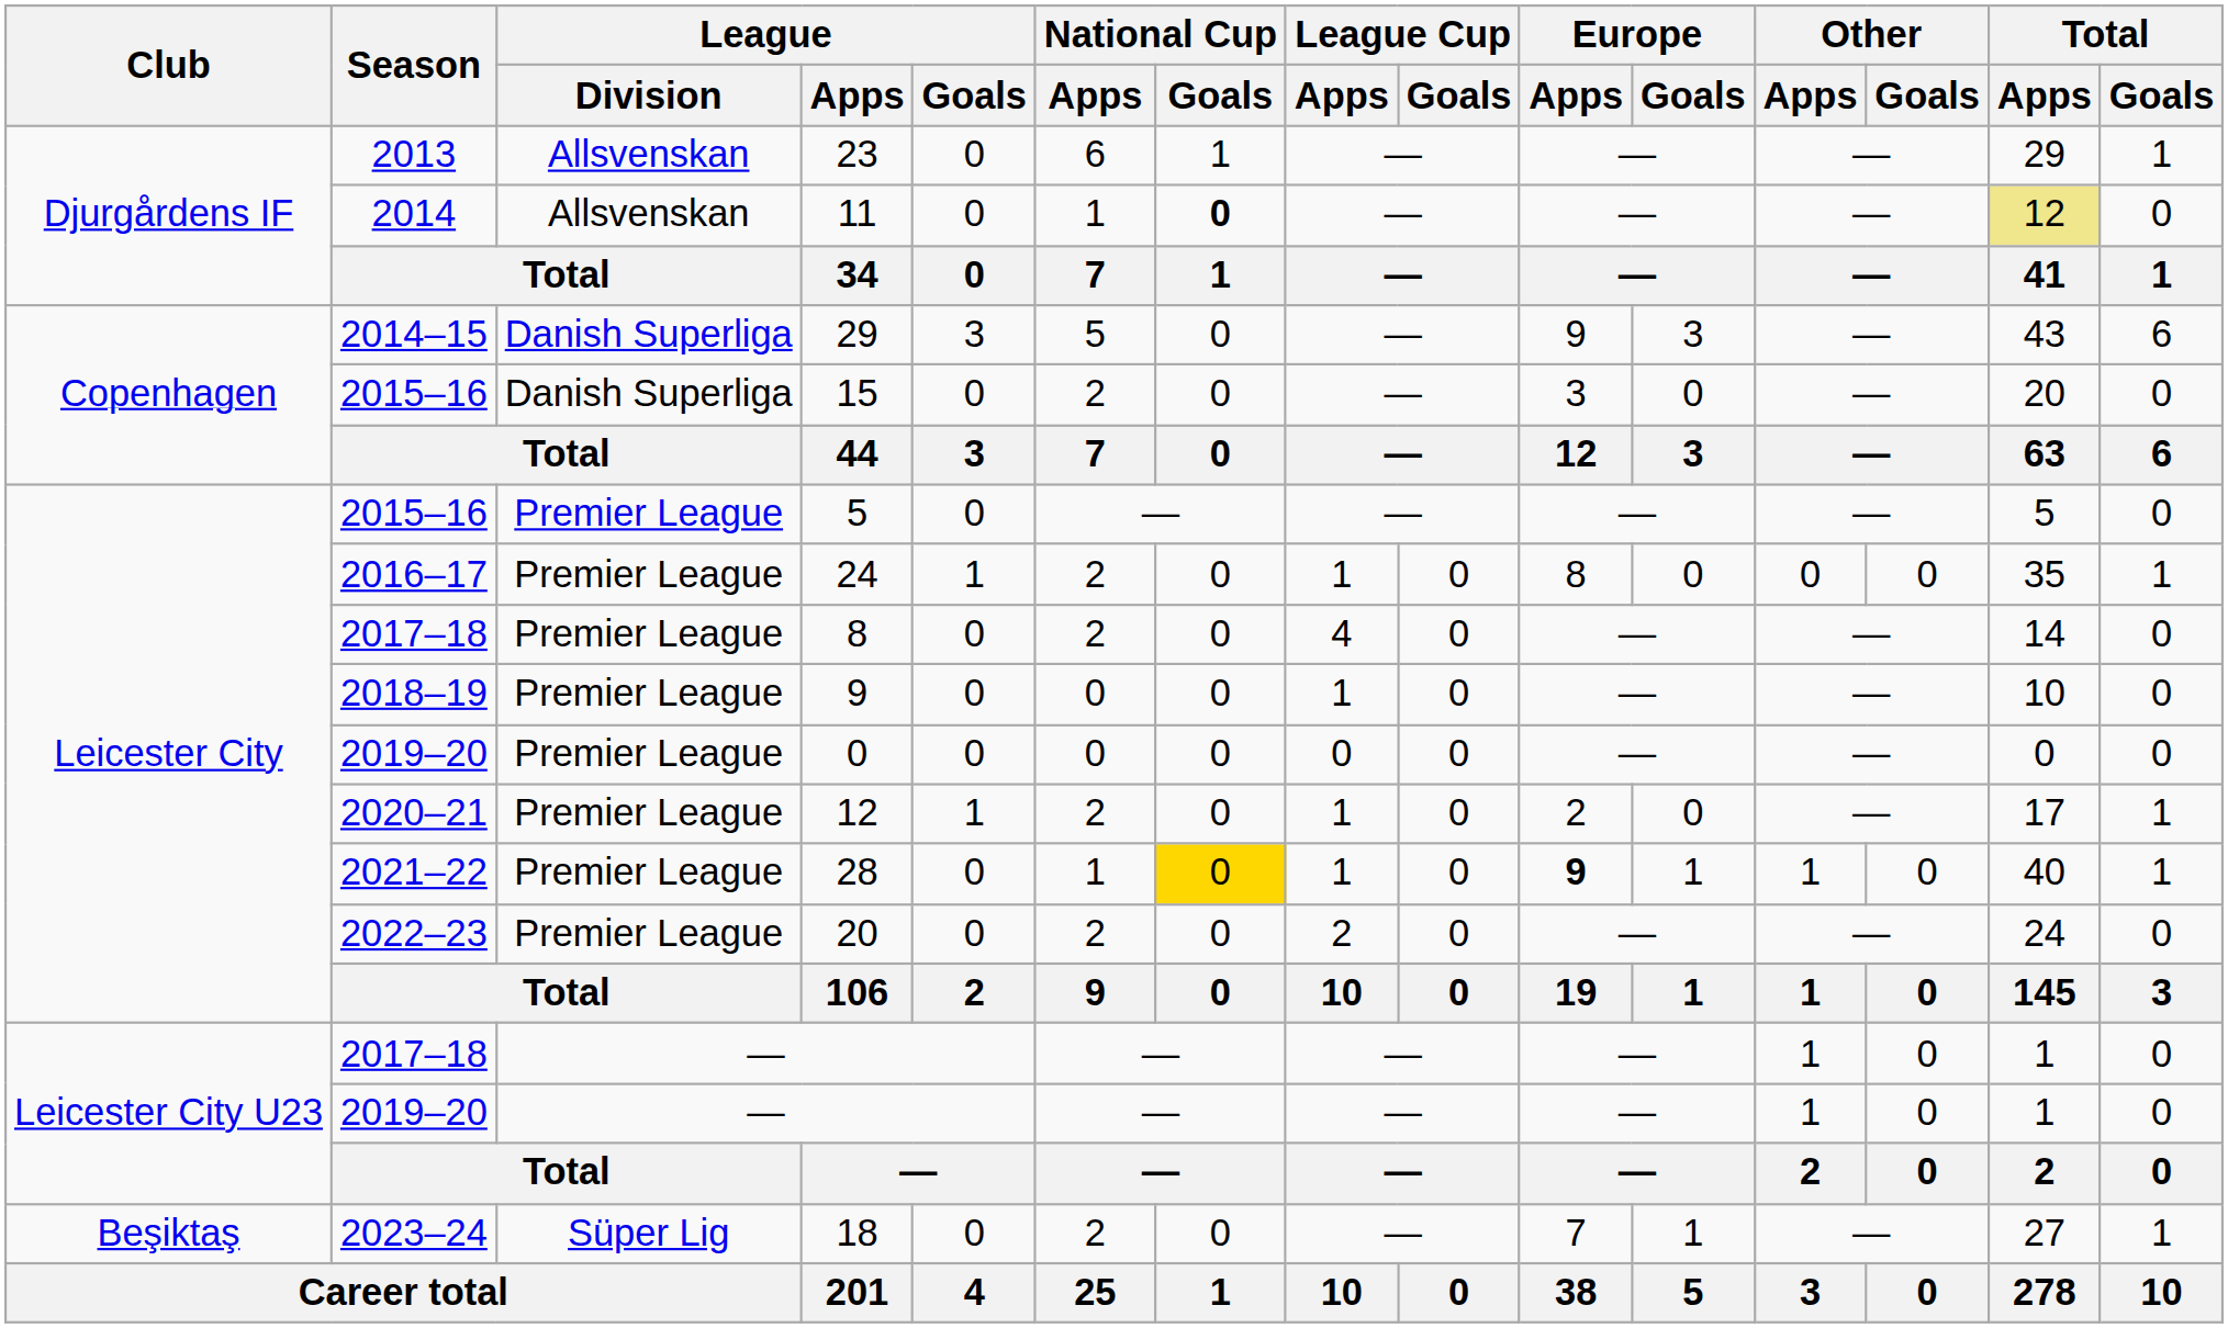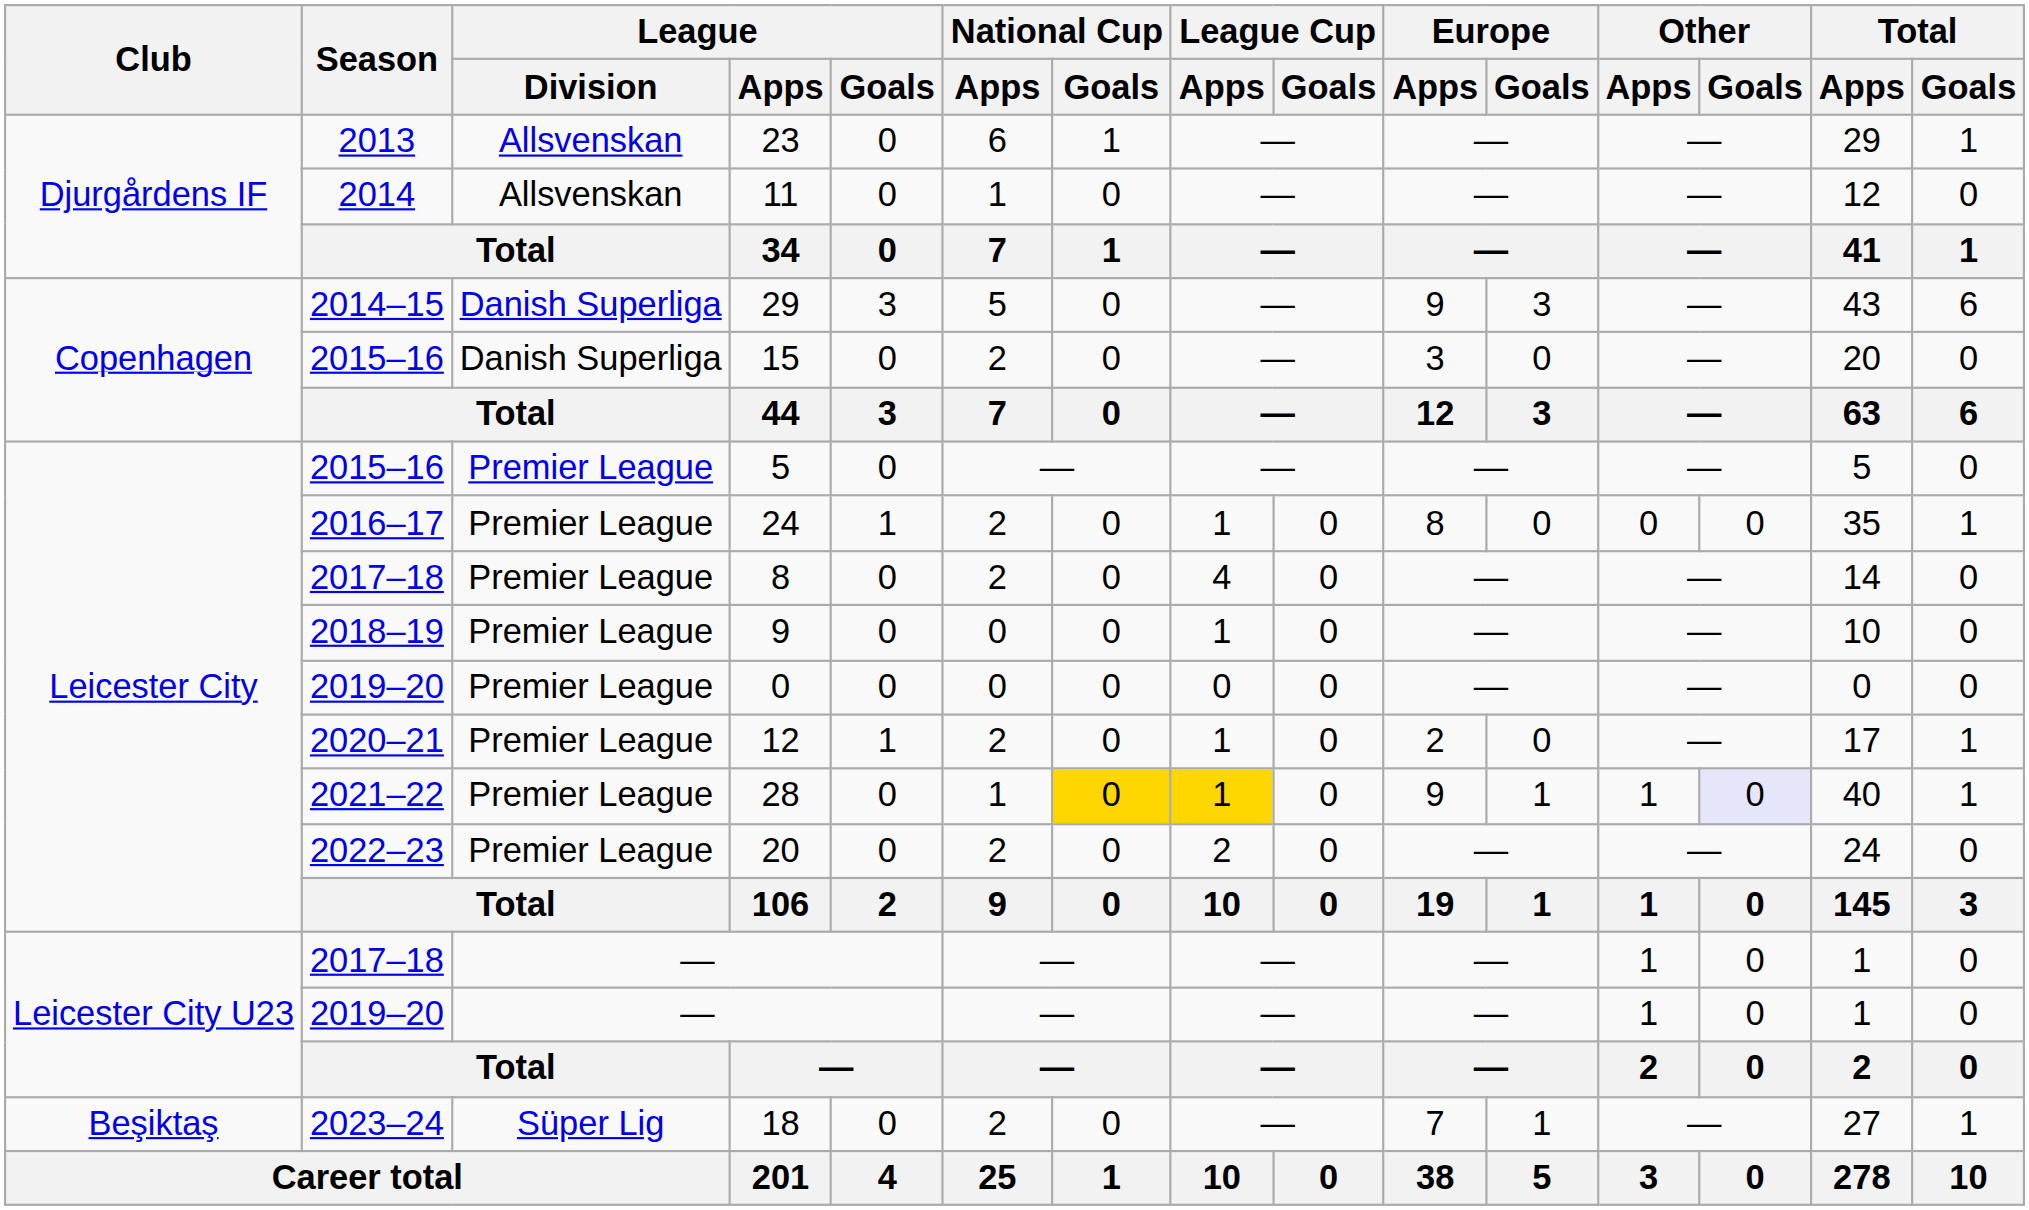11 | National Cup / Goals: bold -> normal
11 | Total / Apps: khaki background -> no background
28 | League Cup / Apps: no background -> gold background
28 | Europe / Apps: bold -> normal
28 | Other / Goals: no background -> lavender background
